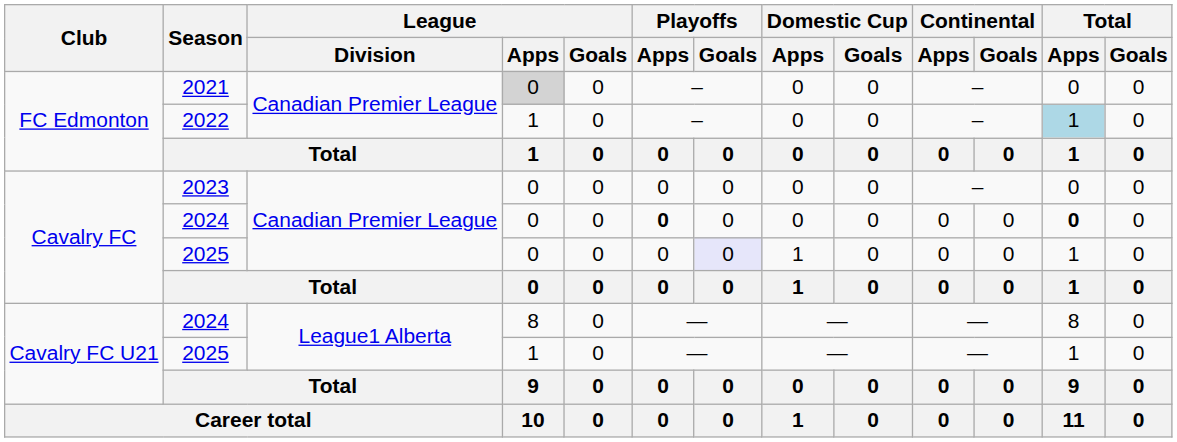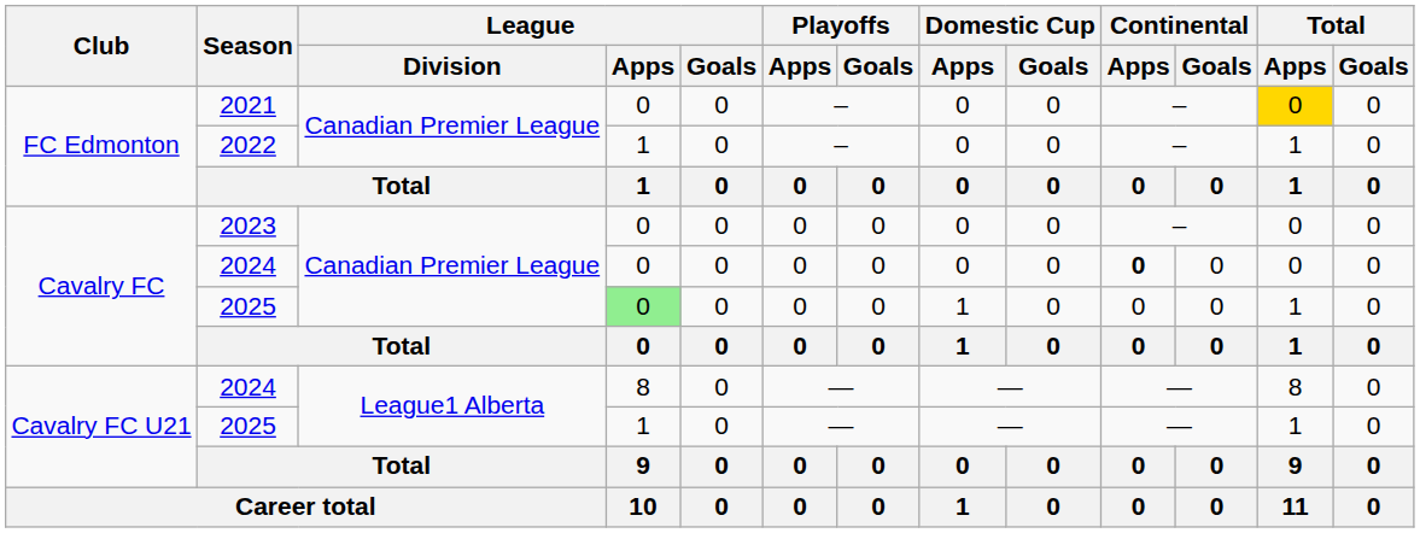2021 | League / Apps: lightgrey background -> no background
2021 | Total / Apps: no background -> gold background
2022 | Total / Apps: lightblue background -> no background
Cavalry FC / 2024 | Playoffs / Apps: bold -> normal
Cavalry FC / 2024 | Continental / Apps: normal -> bold
Cavalry FC / 2024 | Total / Apps: bold -> normal
Cavalry FC / 2025 | League / Apps: no background -> lightgreen background
Cavalry FC / 2025 | Playoffs / Goals: lavender background -> no background
